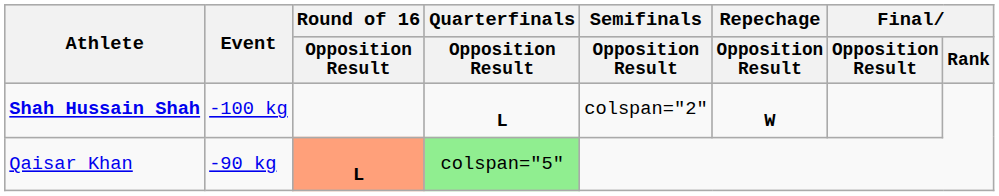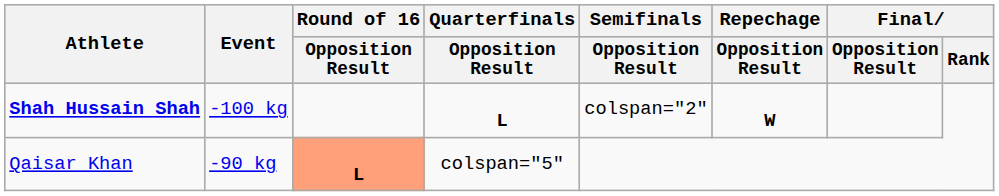Qaisar Khan | Quarterfinals / Opposition Result: lightgreen background -> no background
